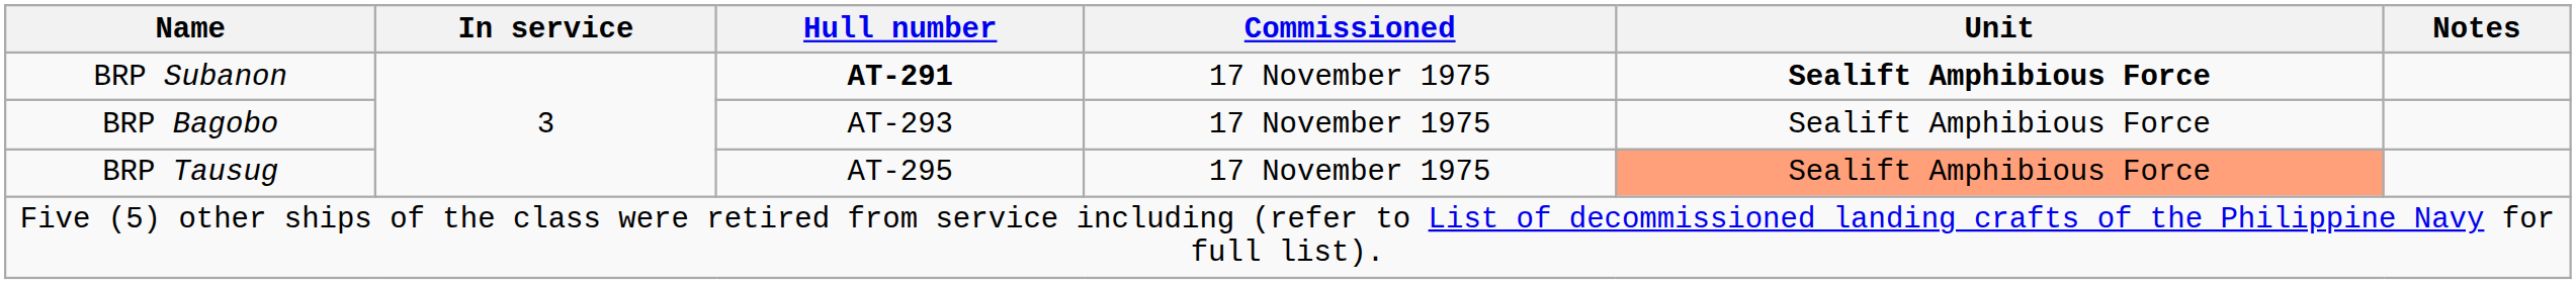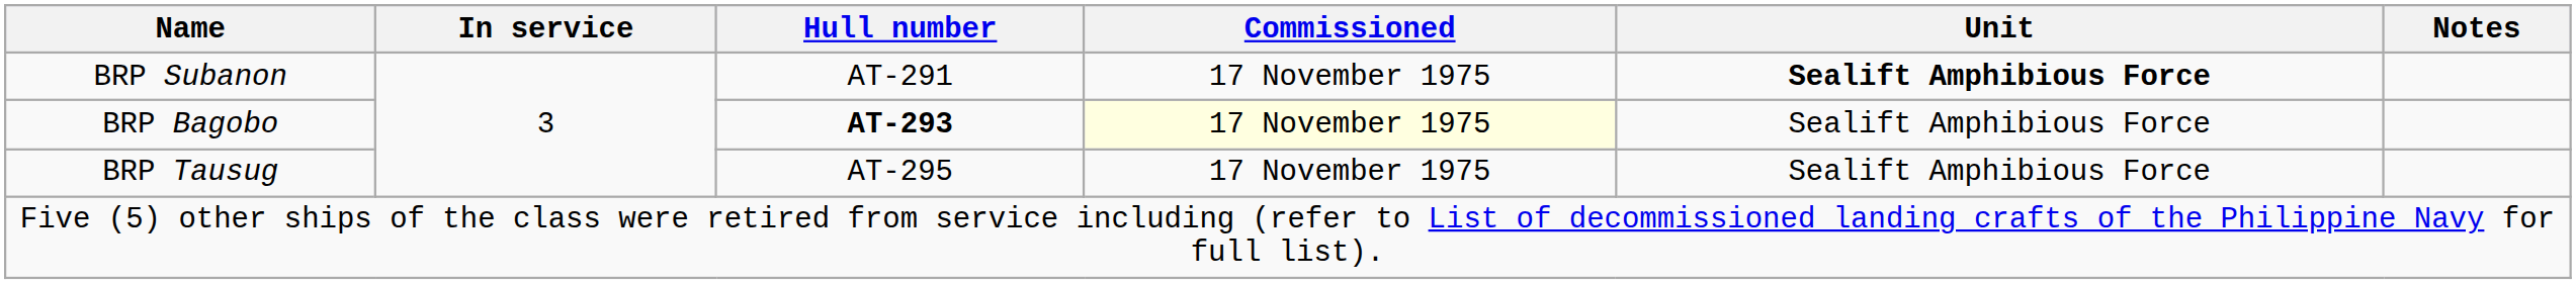BRP Subanon | Hull number: bold -> normal
BRP Bagobo | Hull number: normal -> bold
BRP Bagobo | Commissioned: no background -> lightyellow background
BRP Tausug | Unit: lightsalmon background -> no background
